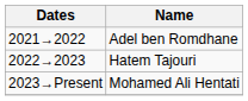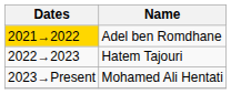Adel ben Romdhane | Dates: no background -> gold background
